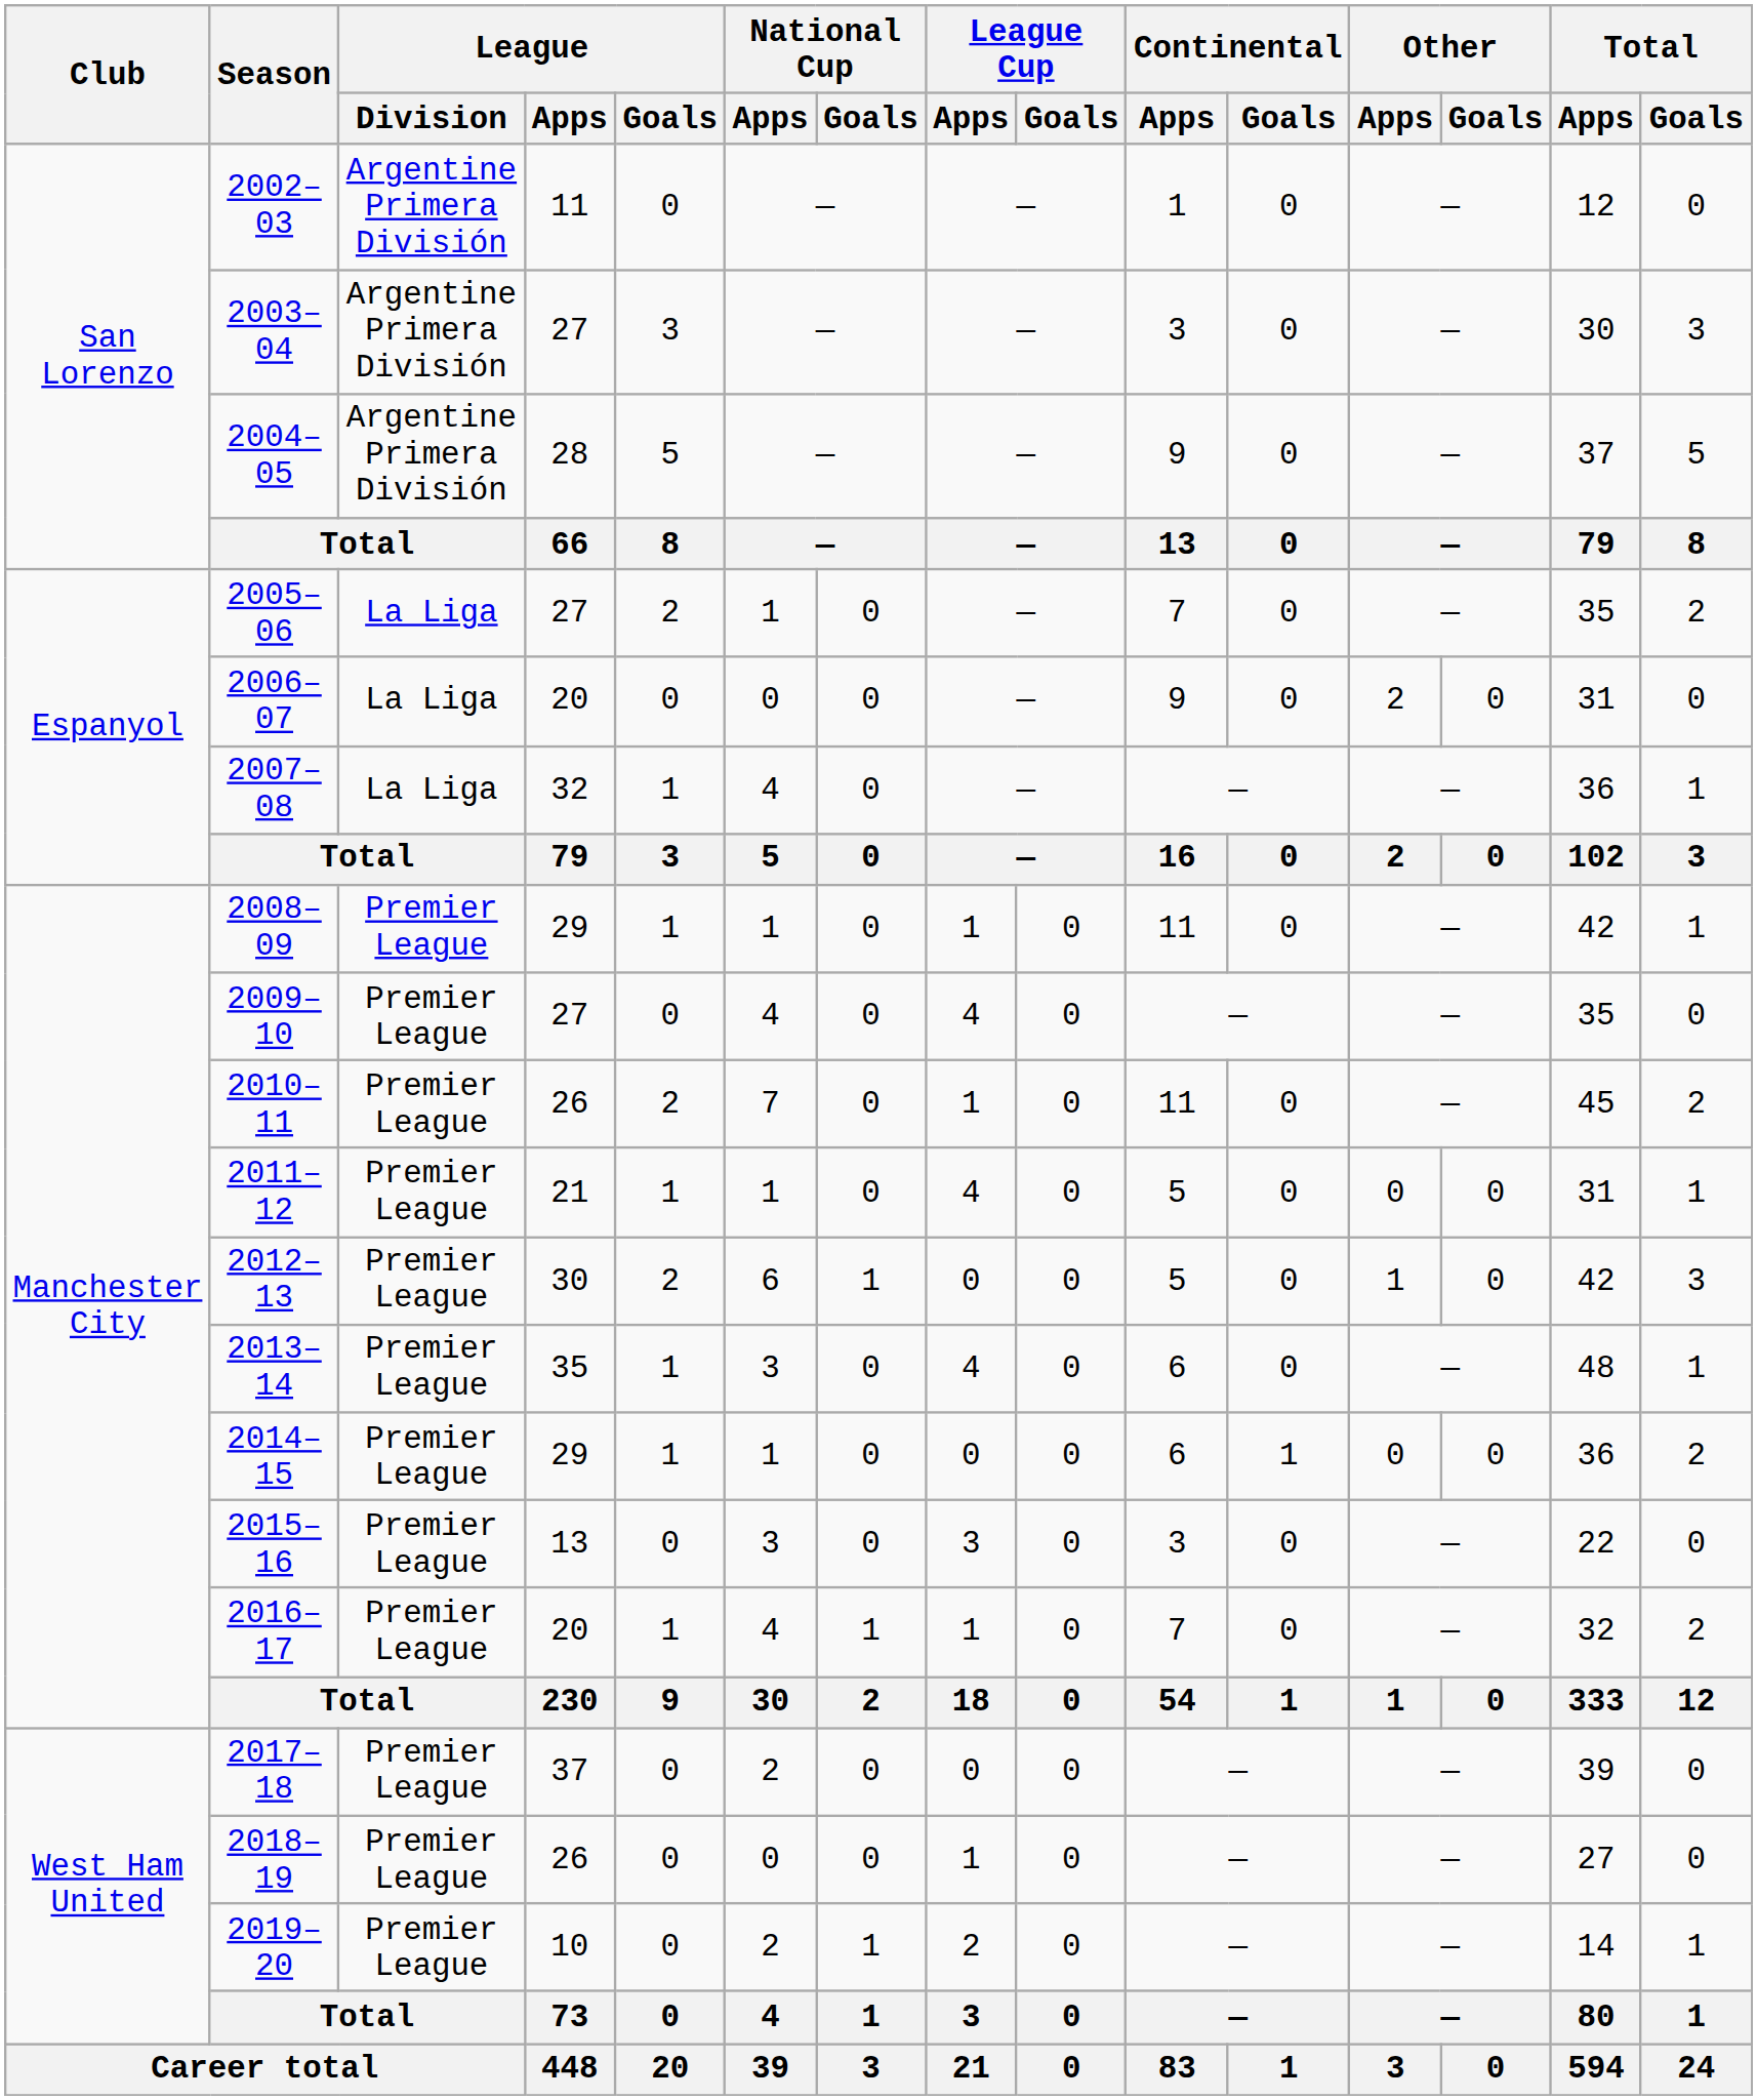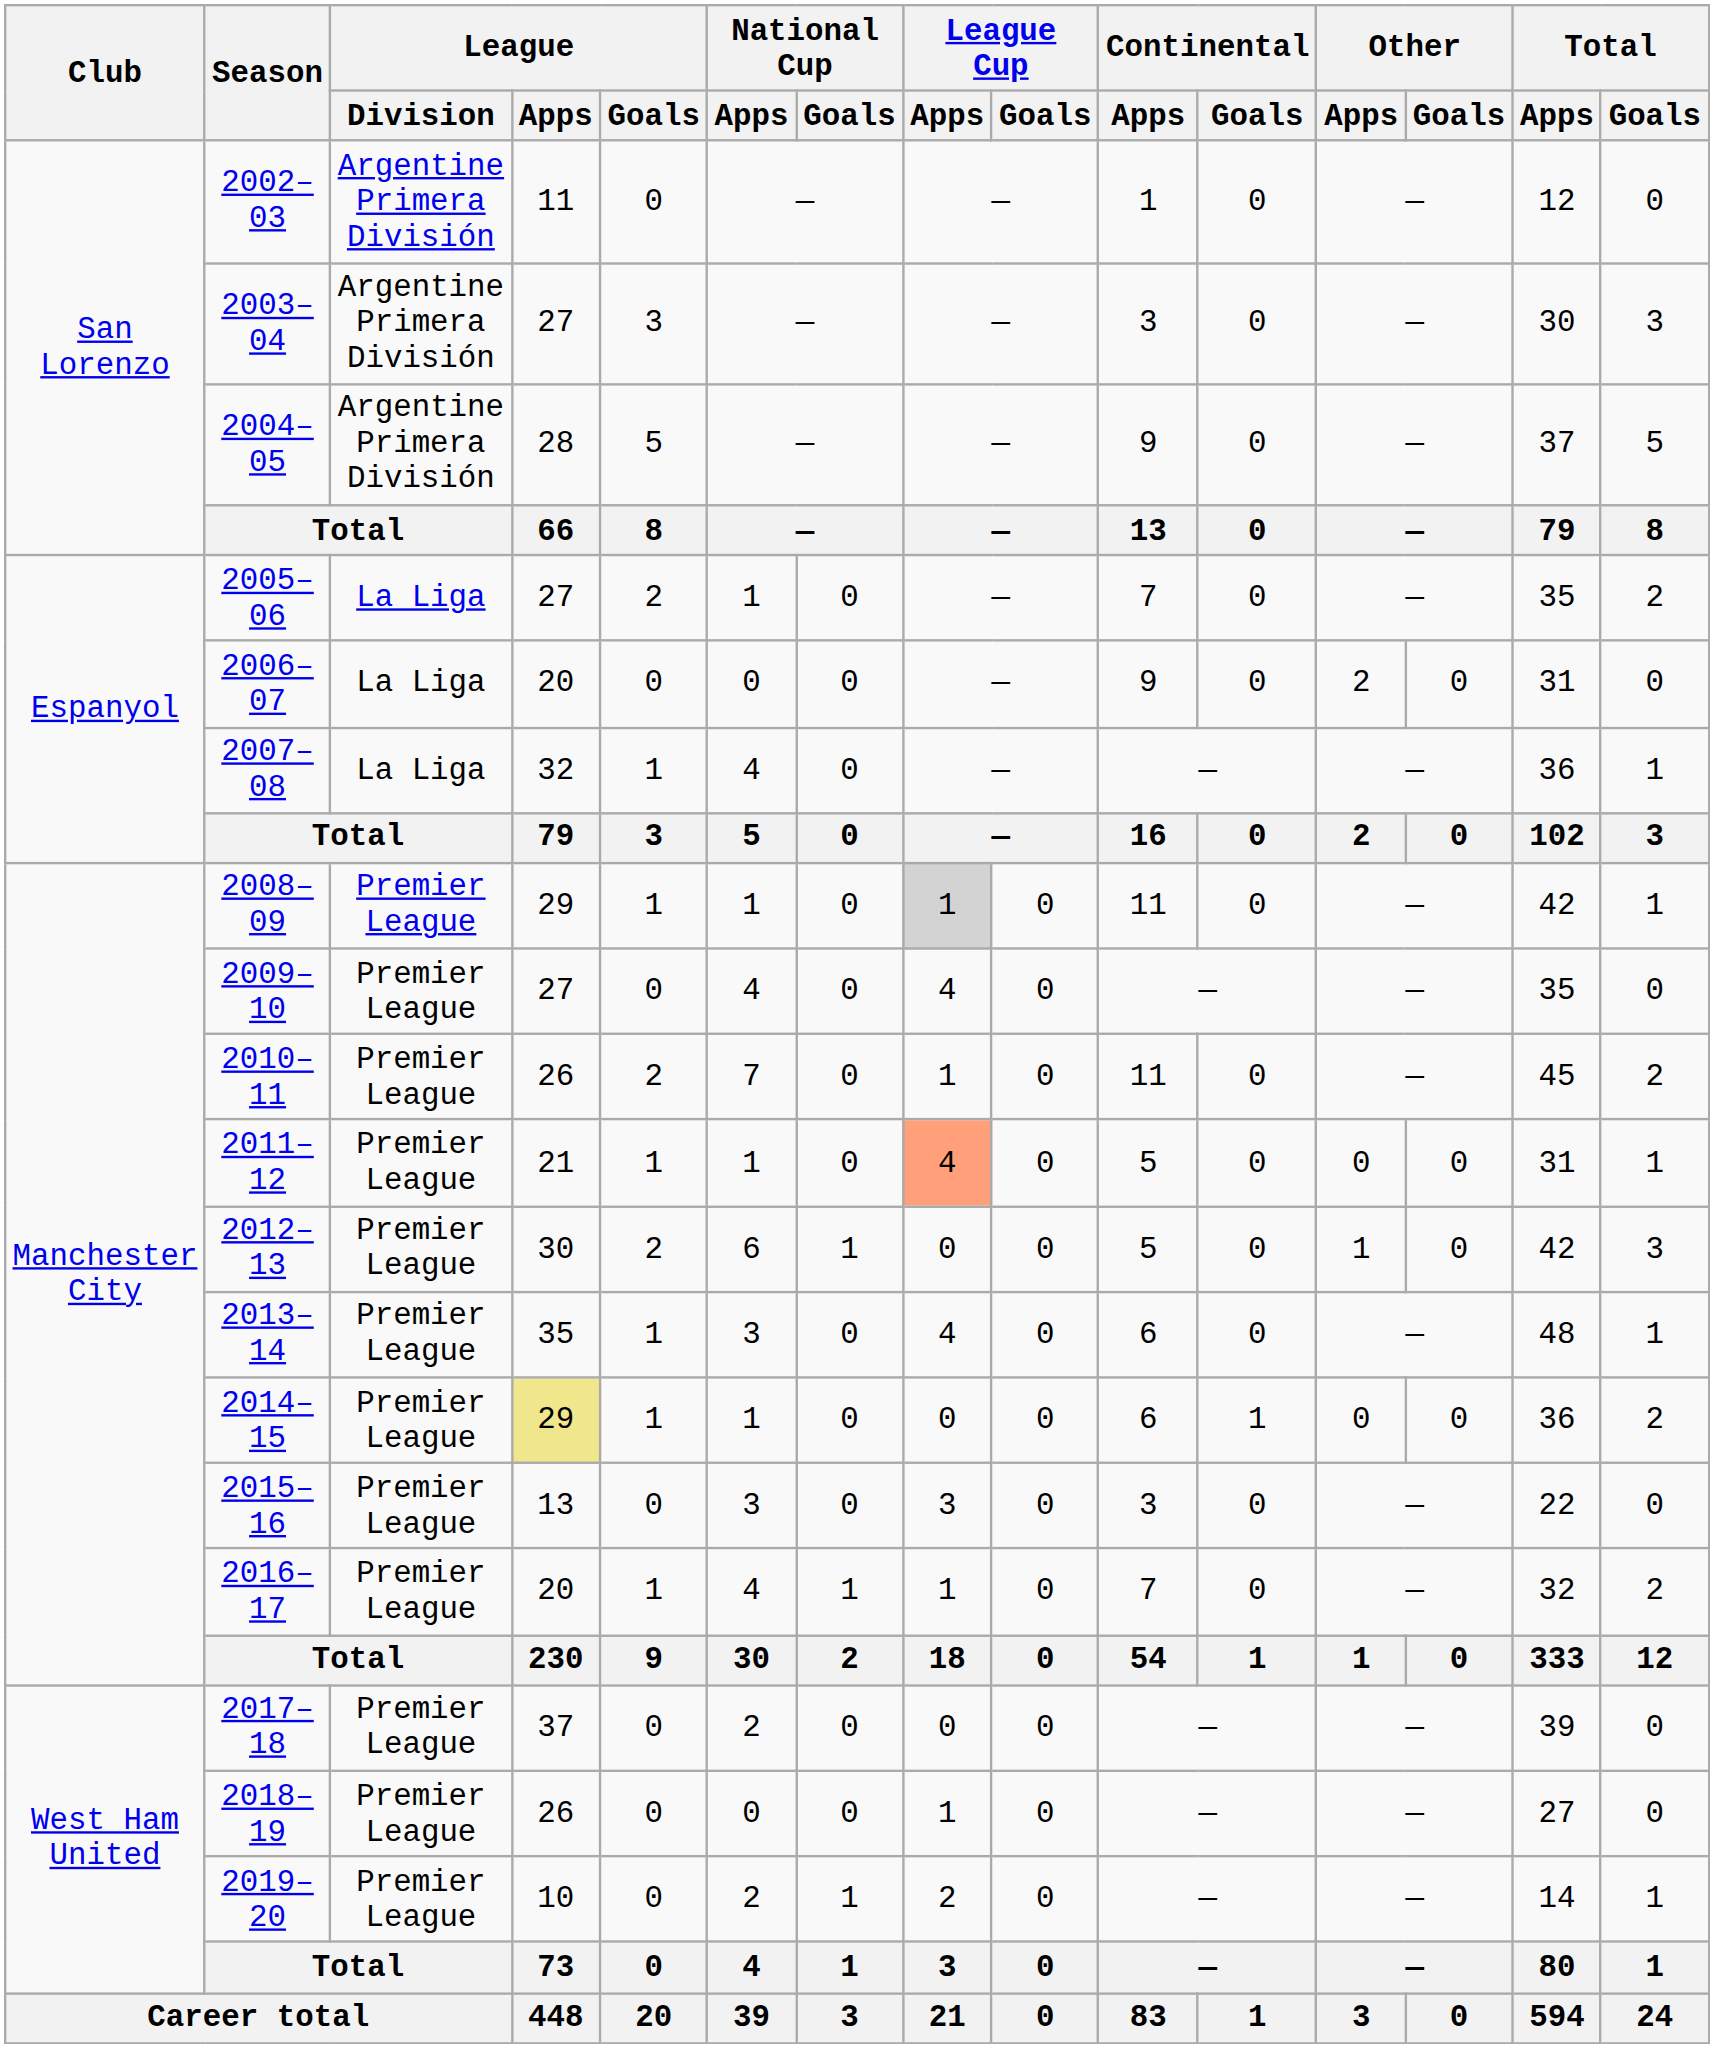2008–09 | League Cup / Apps: no background -> lightgrey background
2011–12 | League Cup / Apps: no background -> lightsalmon background
2014–15 | League / Apps: no background -> khaki background
